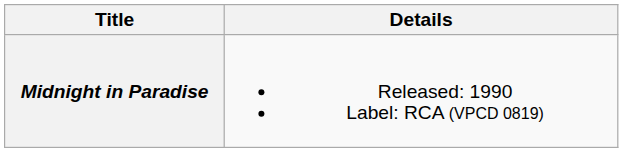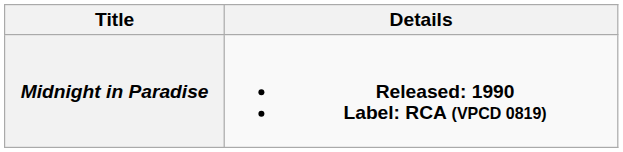Midnight in Paradise | Details: normal -> bold
